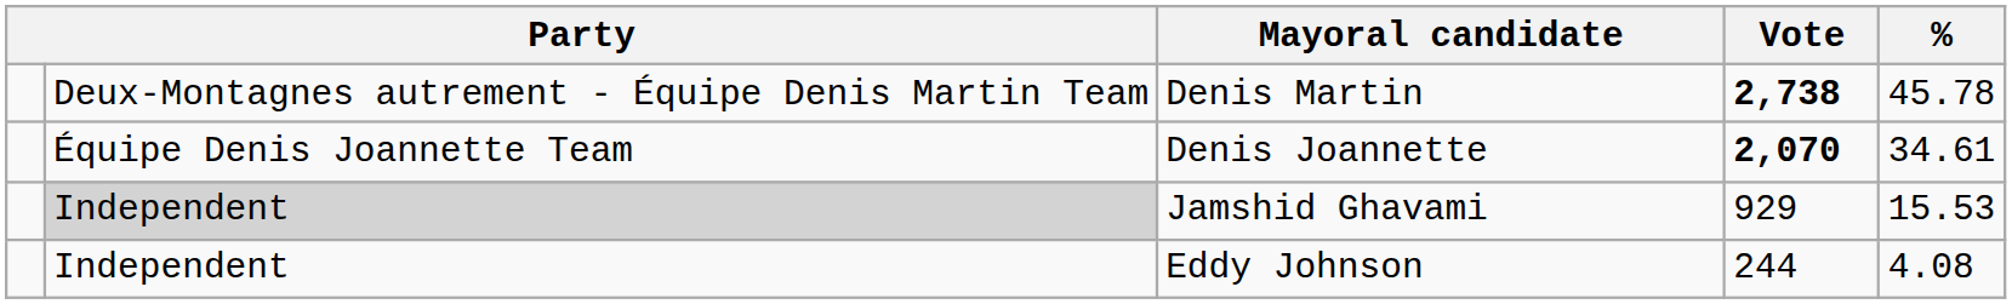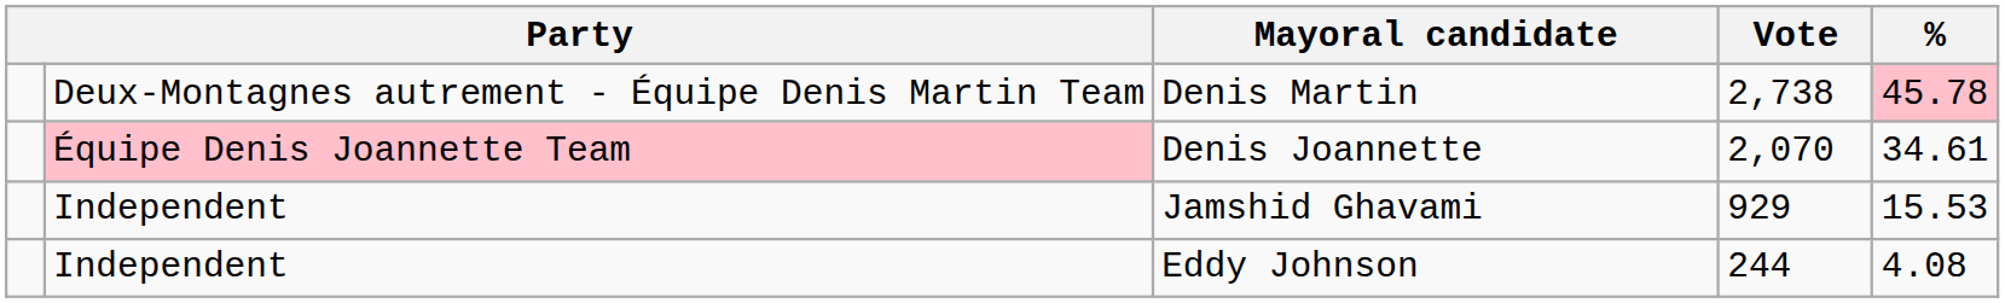Denis Martin | Vote: bold -> normal
Denis Martin | %: no background -> pink background
Denis Joannette | column 2: no background -> pink background
Denis Joannette | Vote: bold -> normal
Jamshid Ghavami | column 2: lightgrey background -> no background
